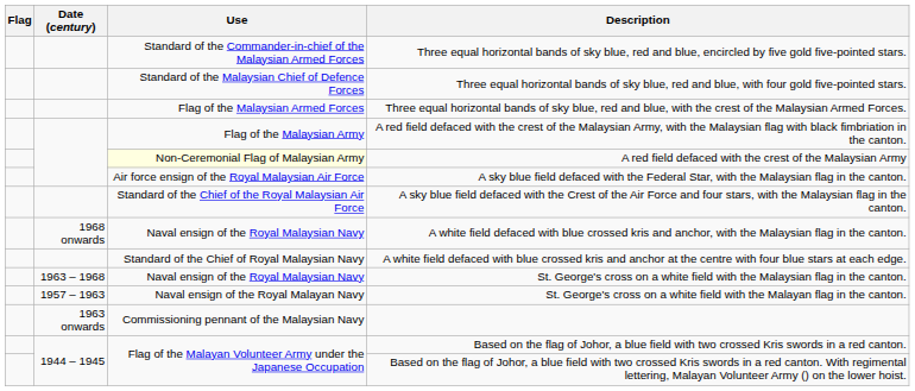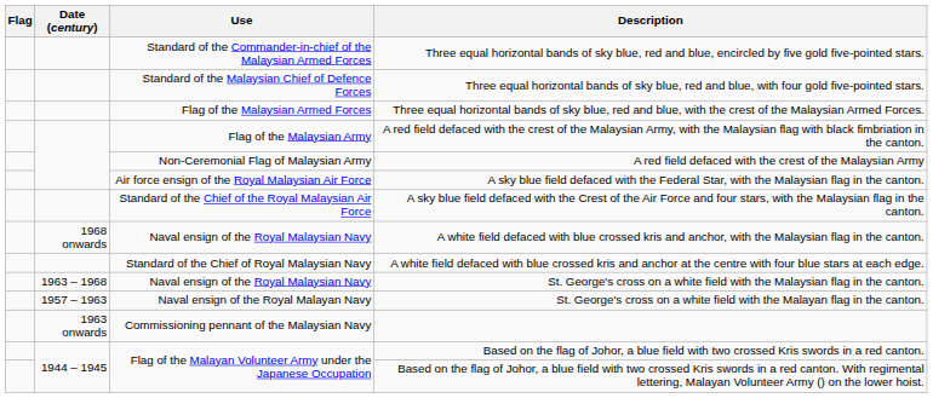A red field defaced with the crest of the Malaysian Army | Use: lightyellow background -> no background
